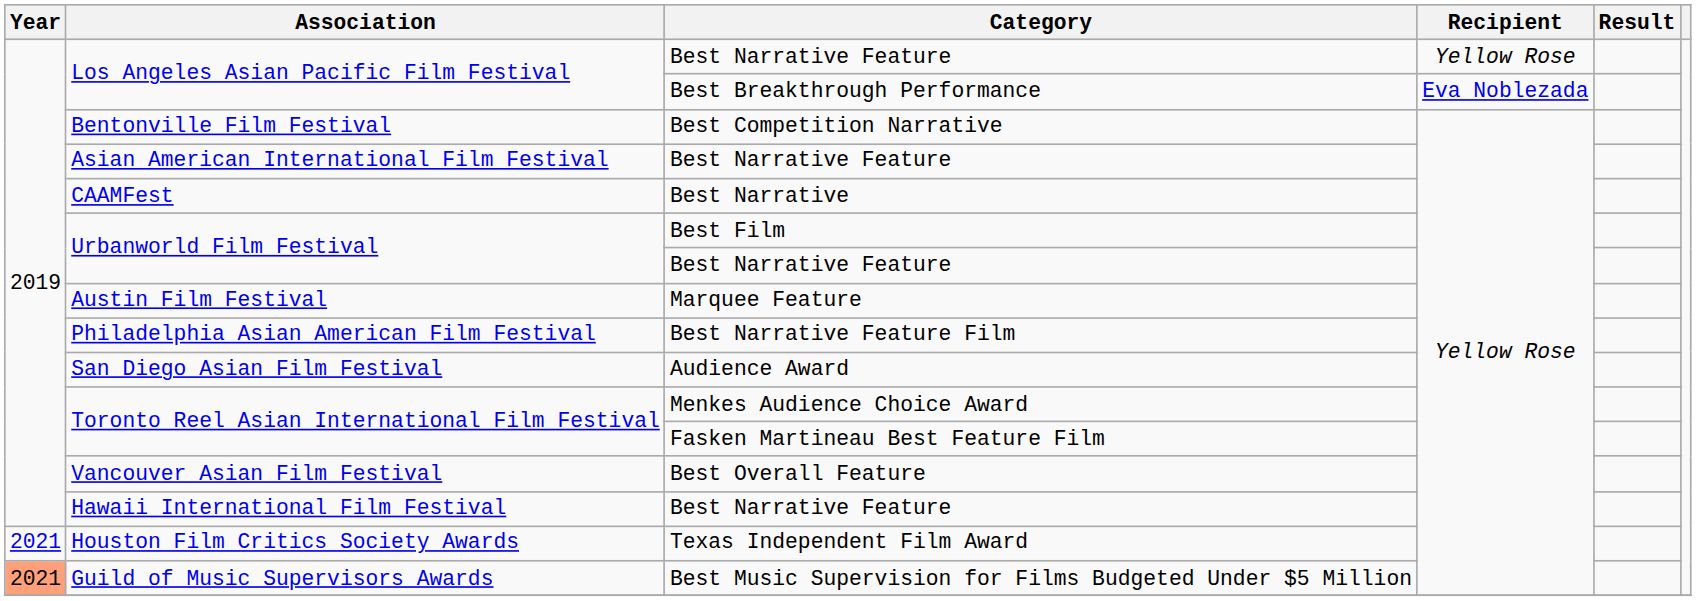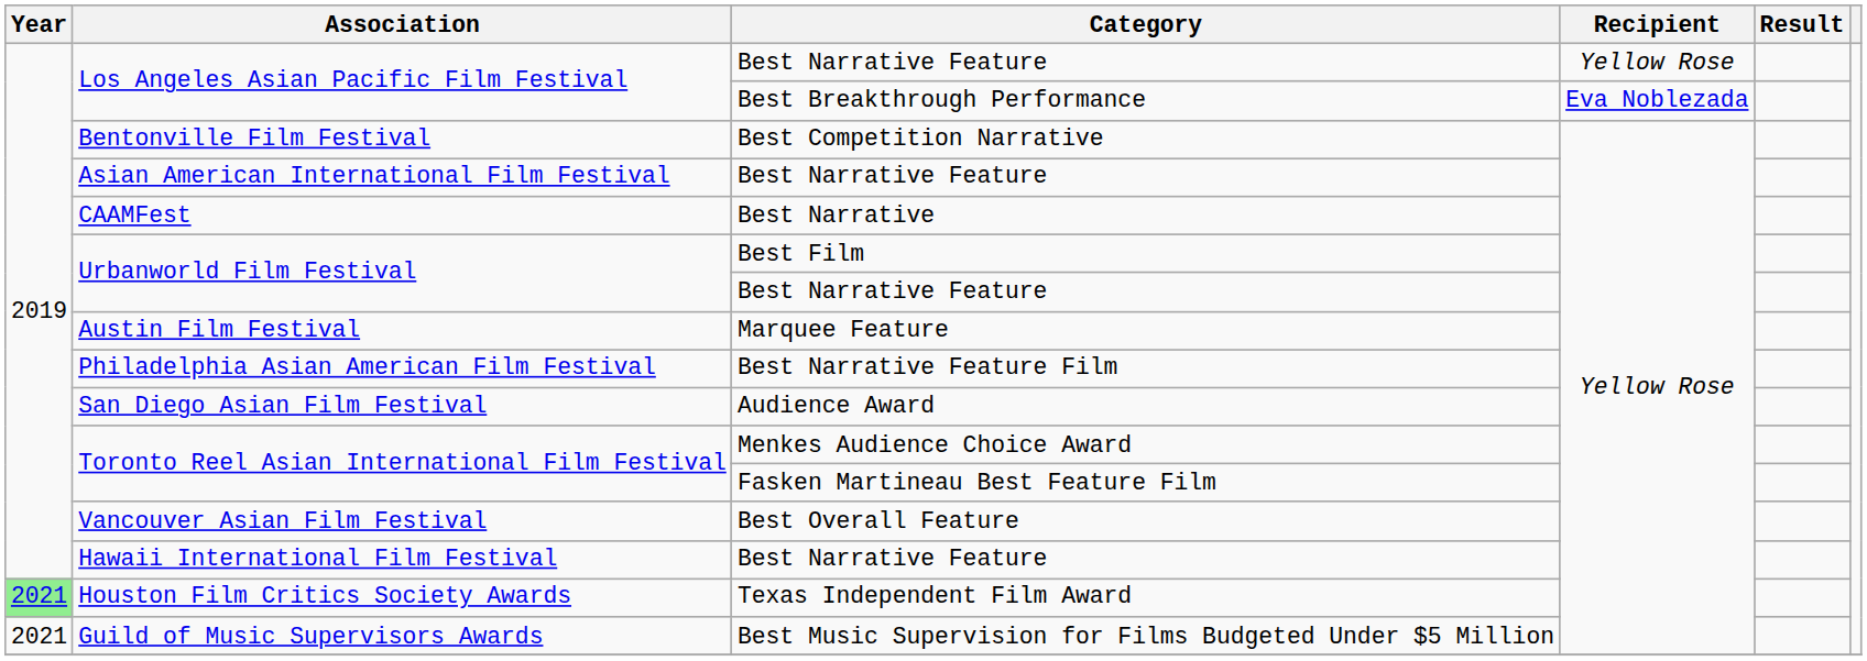Houston Film Critics Society Awards | Year: no background -> lightgreen background
Guild of Music Supervisors Awards | Year: lightsalmon background -> no background
